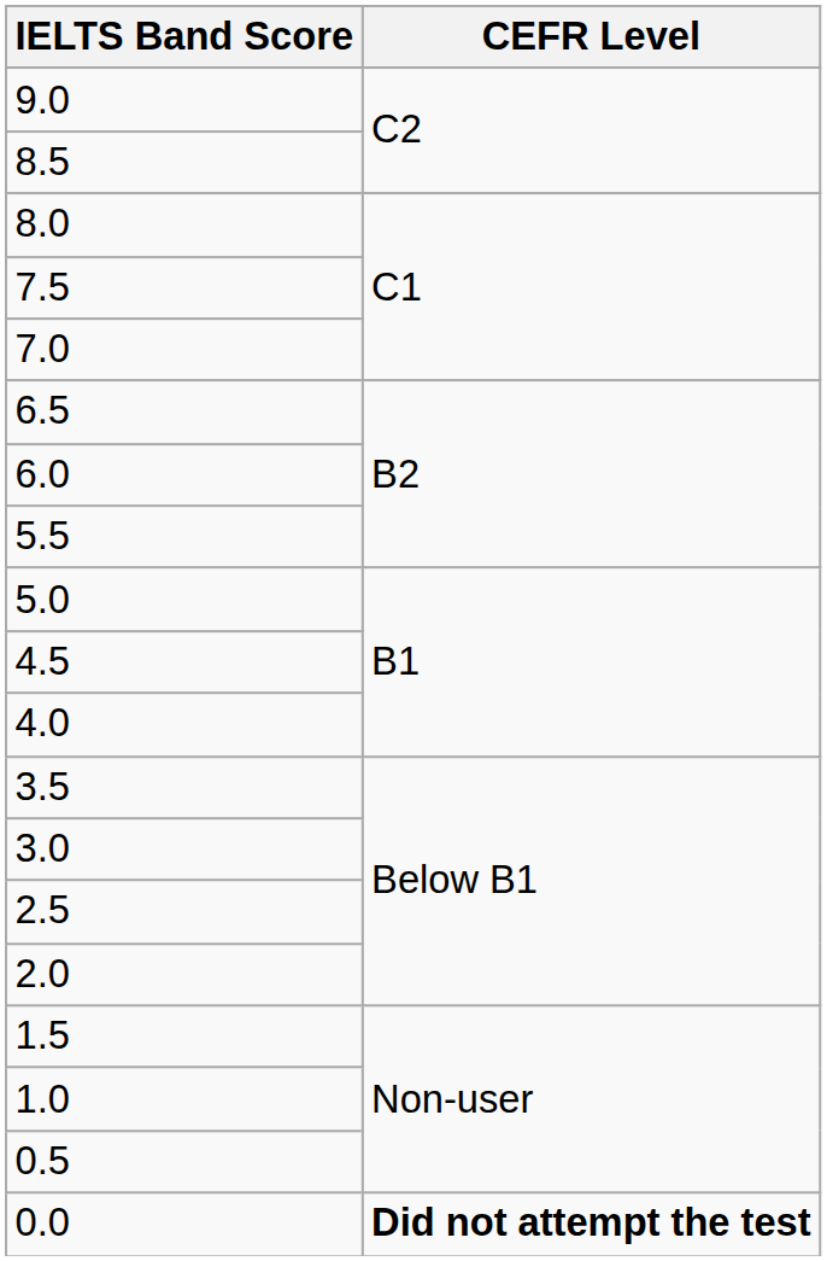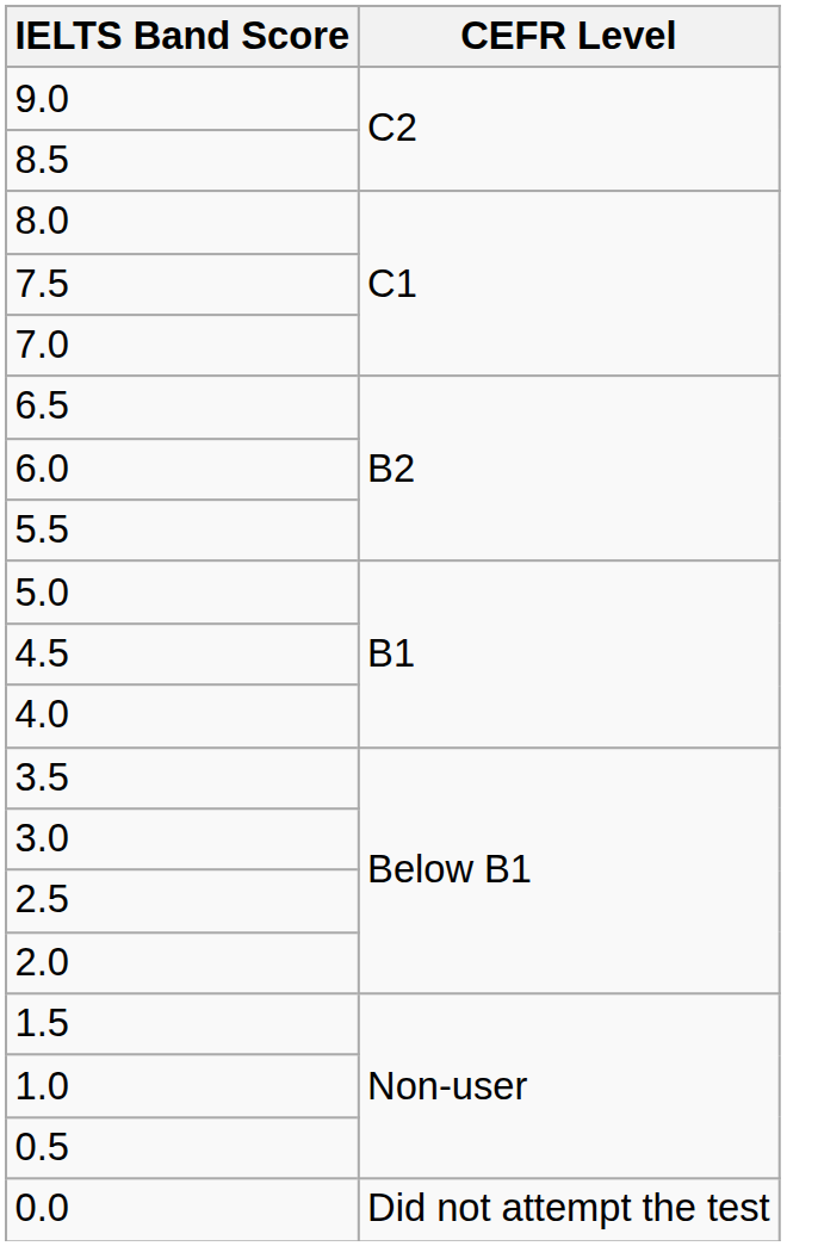0.0 | CEFR Level: bold -> normal
